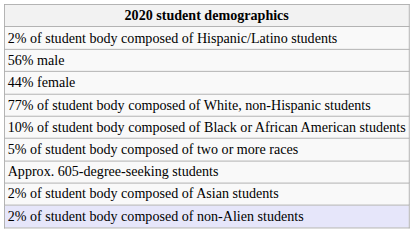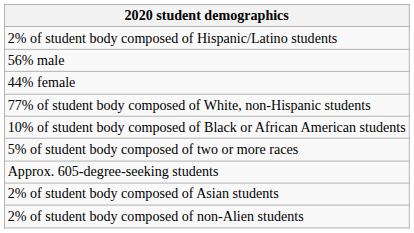row 10 | column 1: lavender background -> no background
